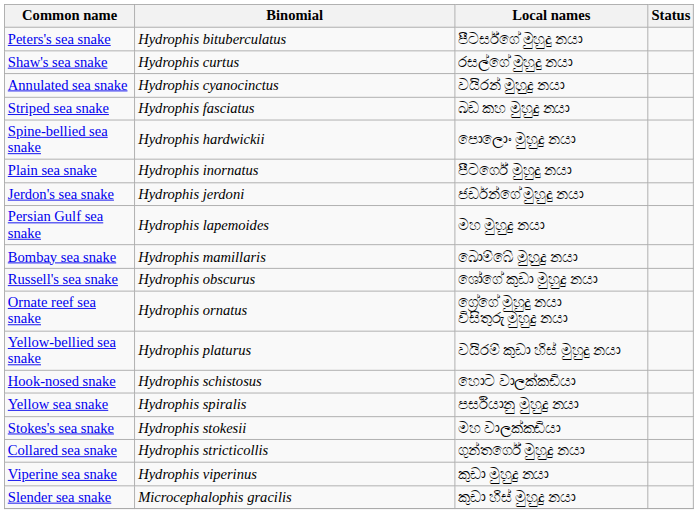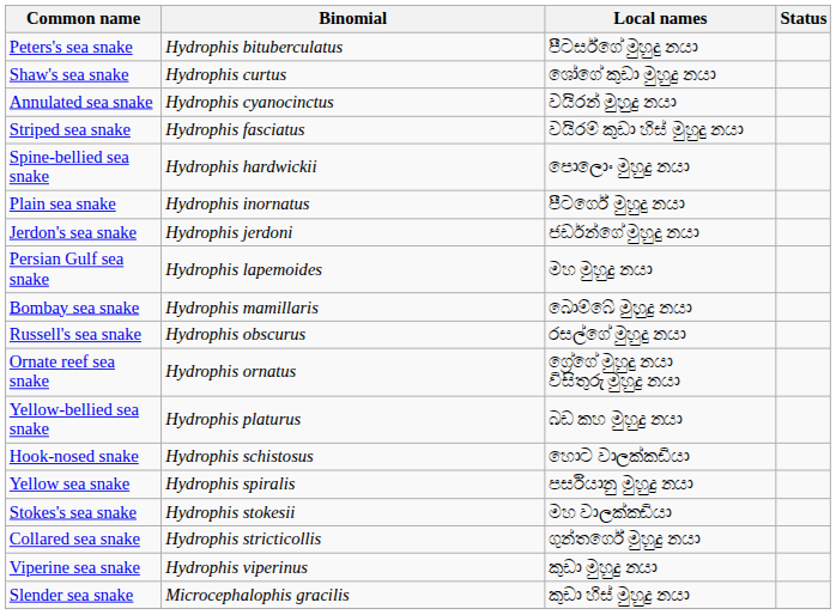Shaw's sea snake | Local names: රසල්ගේ මුහුදු නයා -> ශෝගේ කුඩා මුහුදු නයා
Striped sea snake | Local names: බඩ කහ මුහුදු නයා -> වයිරම් කුඩා හිස් මුහුදු නයා
Russell's sea snake | Local names: ශෝගේ කුඩා මුහුදු නයා -> රසල්ගේ මුහුදු නයා
Yellow-bellied sea snake | Local names: වයිරම් කුඩා හිස් මුහුදු නයා -> බඩ කහ මුහුදු නයා
